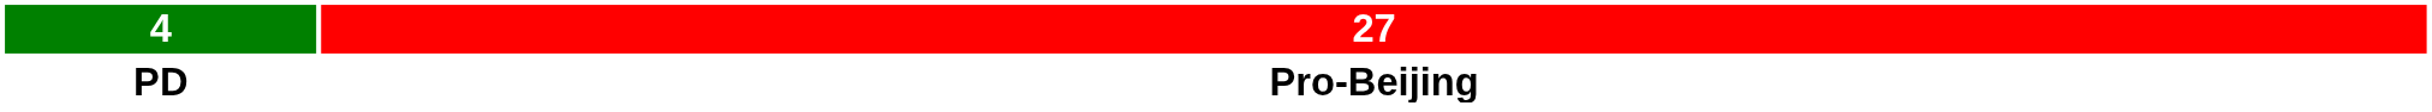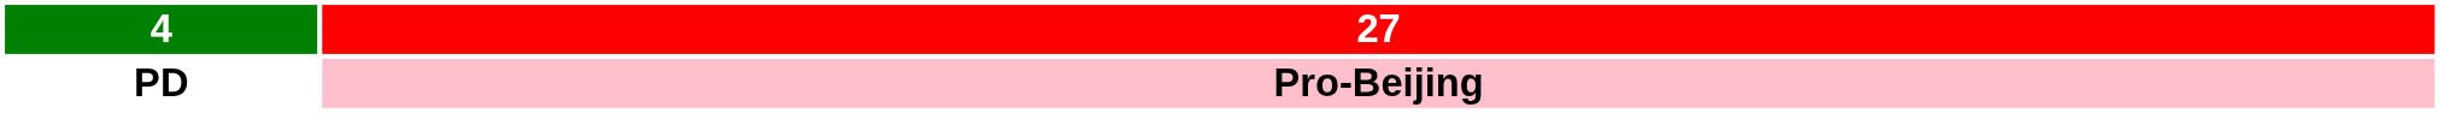PD | 27: no background -> pink background
